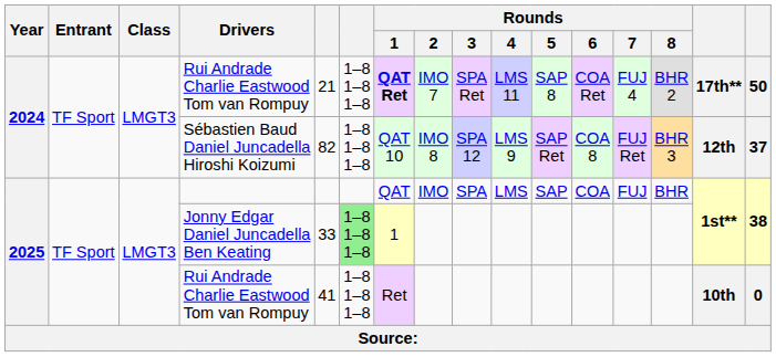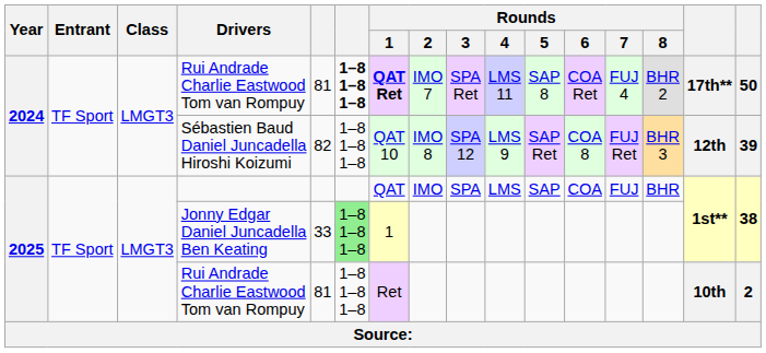2024 / Rui Andrade Charlie Eastwood Tom van Rompuy | column 5: 21 -> 81
2024 / Rui Andrade Charlie Eastwood Tom van Rompuy | column 6: normal -> bold
Sébastien Baud Daniel Juncadella Hiroshi Koizumi | column 16: 37 -> 39
2025 / Rui Andrade Charlie Eastwood Tom van Rompuy | column 5: 41 -> 81
2025 / Rui Andrade Charlie Eastwood Tom van Rompuy | column 16: 0 -> 2
